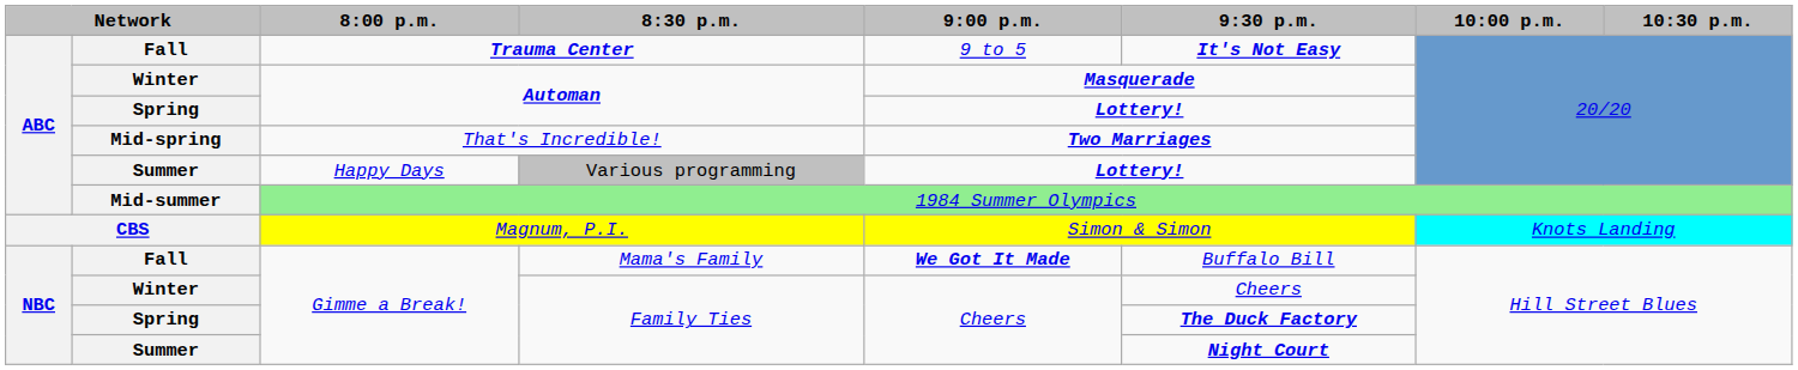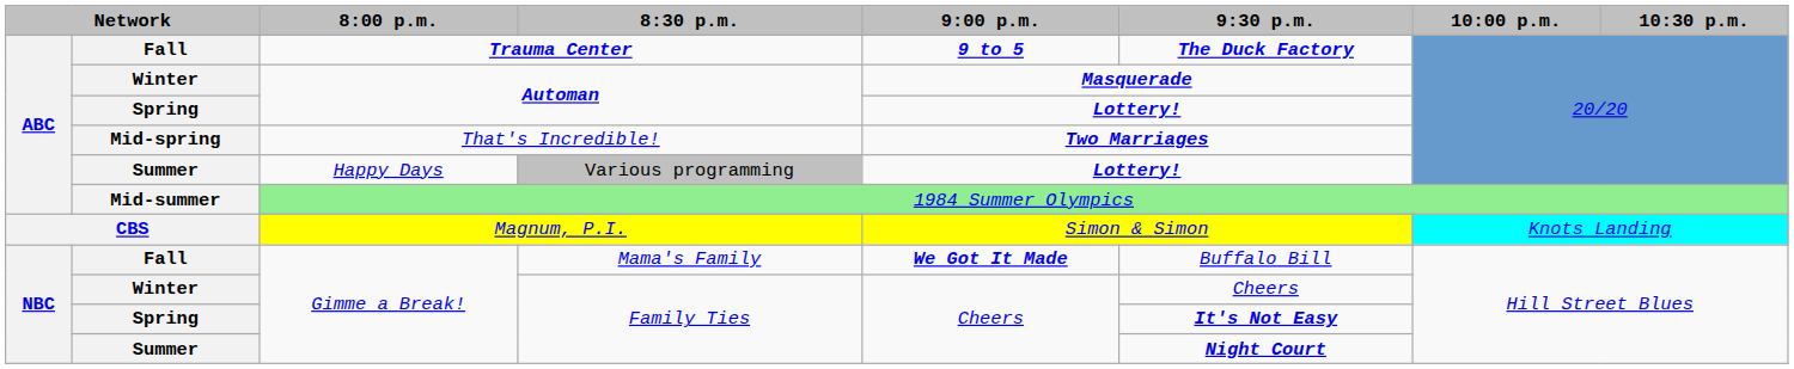Trauma Center | 9:00 p.m.: normal -> bold
Trauma Center | 9:30 p.m.: It's Not Easy -> The Duck Factory
Spring / Family Ties | 9:30 p.m.: The Duck Factory -> It's Not Easy
